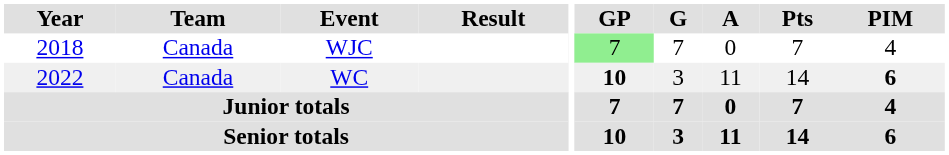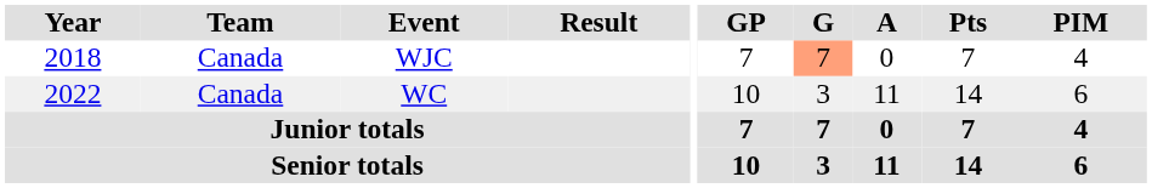WJC | GP: lightgreen background -> no background
WJC | G: no background -> lightsalmon background
WC | GP: bold -> normal
WC | PIM: bold -> normal
